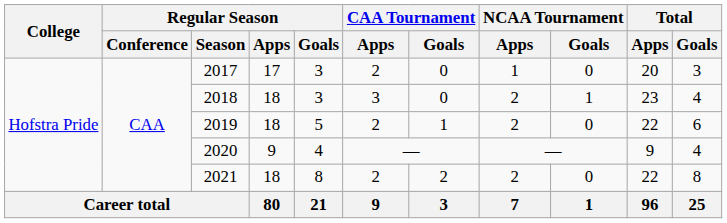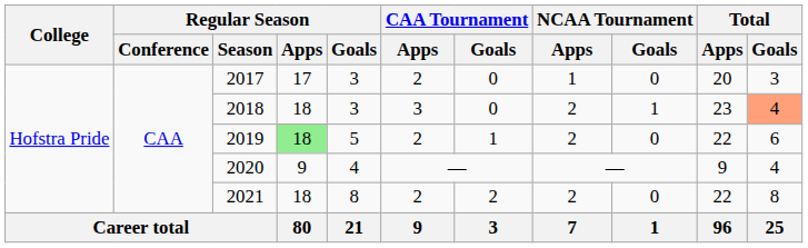2018 | Total / Goals: no background -> lightsalmon background
2019 | Regular Season / Apps: no background -> lightgreen background
